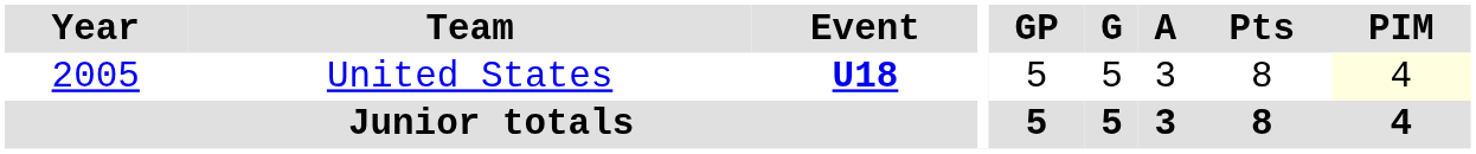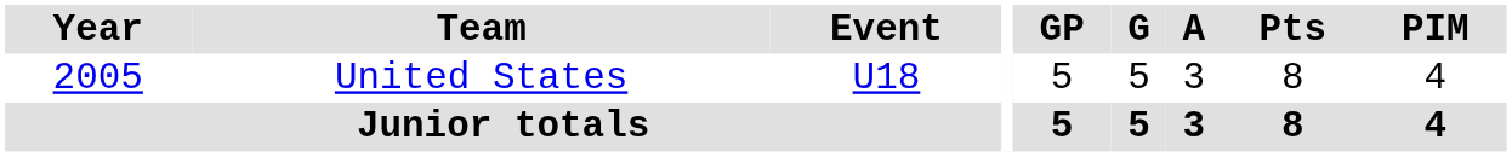United States | Event: bold -> normal
United States | PIM: lightyellow background -> no background
